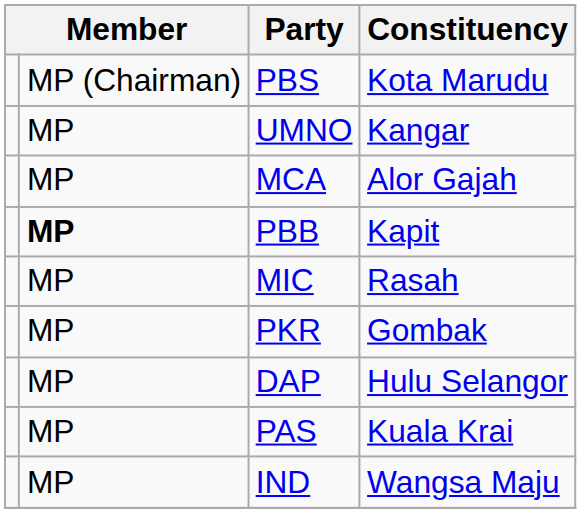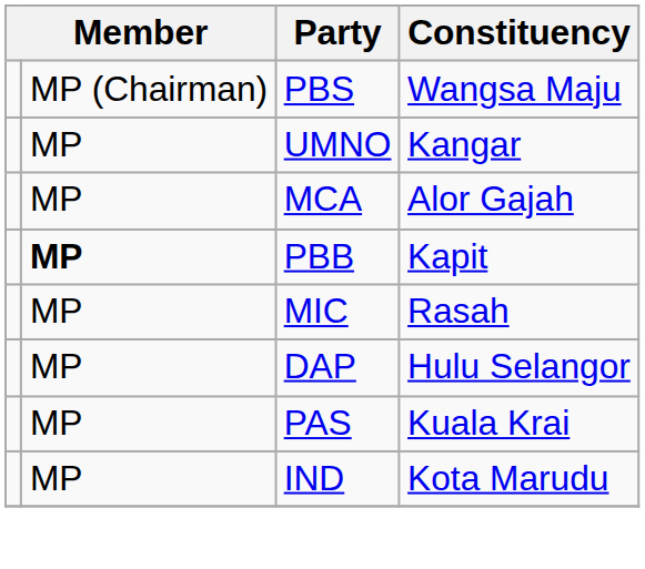PBS | Constituency: Kota Marudu -> Wangsa Maju
- row: MP | PKR | Gombak
IND | Constituency: Wangsa Maju -> Kota Marudu
